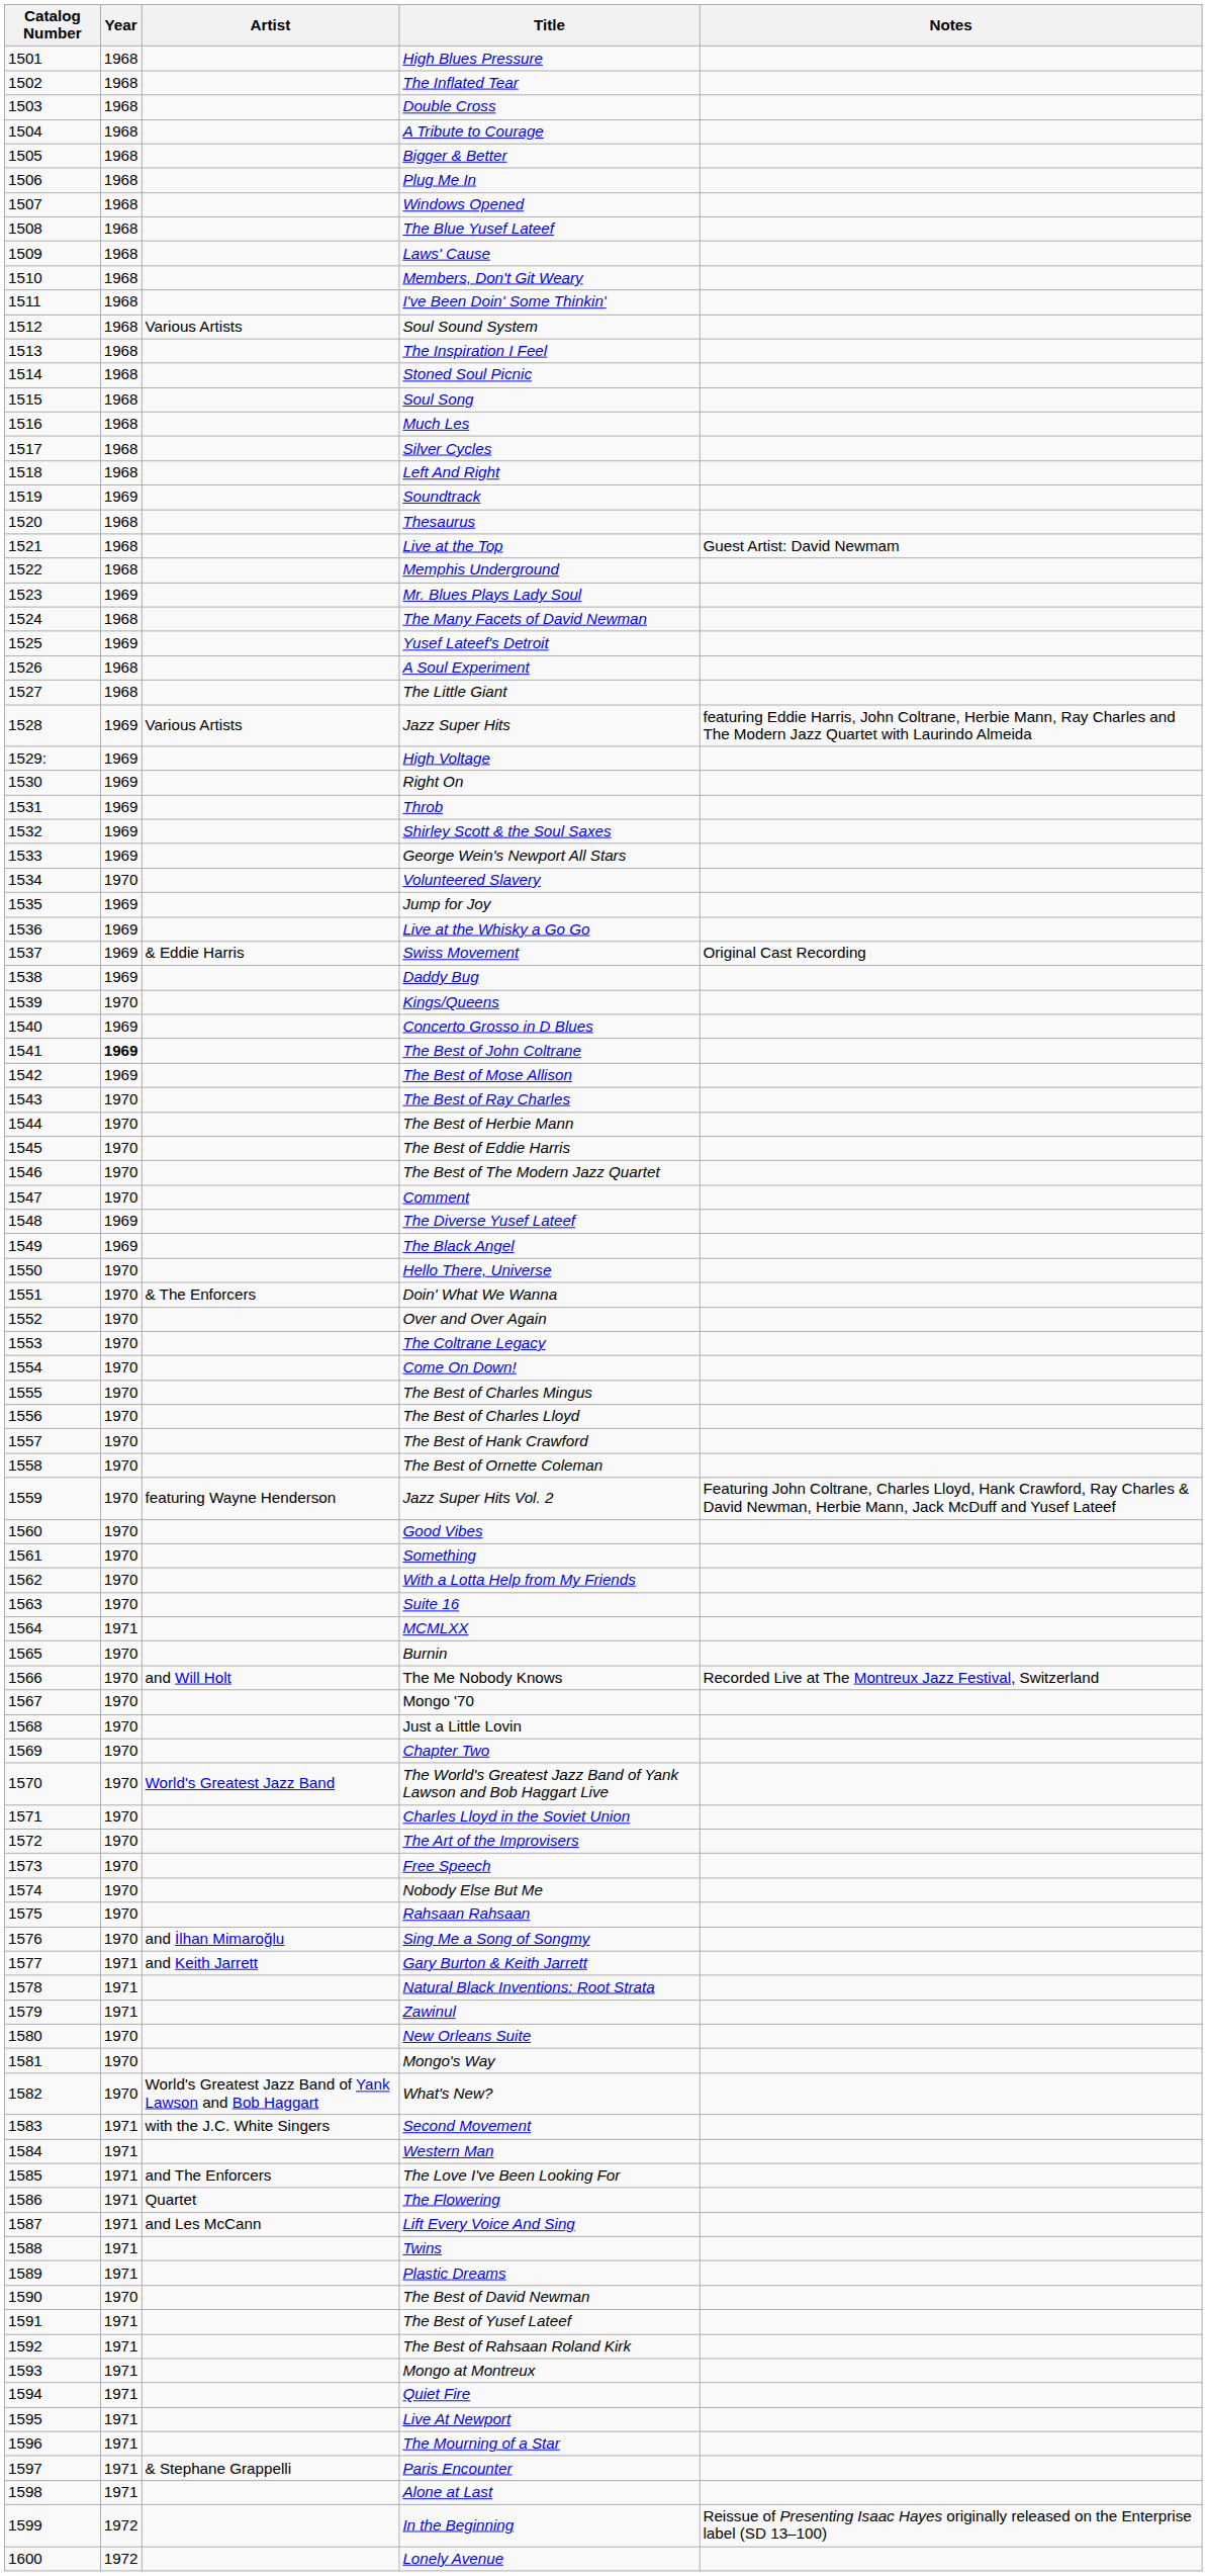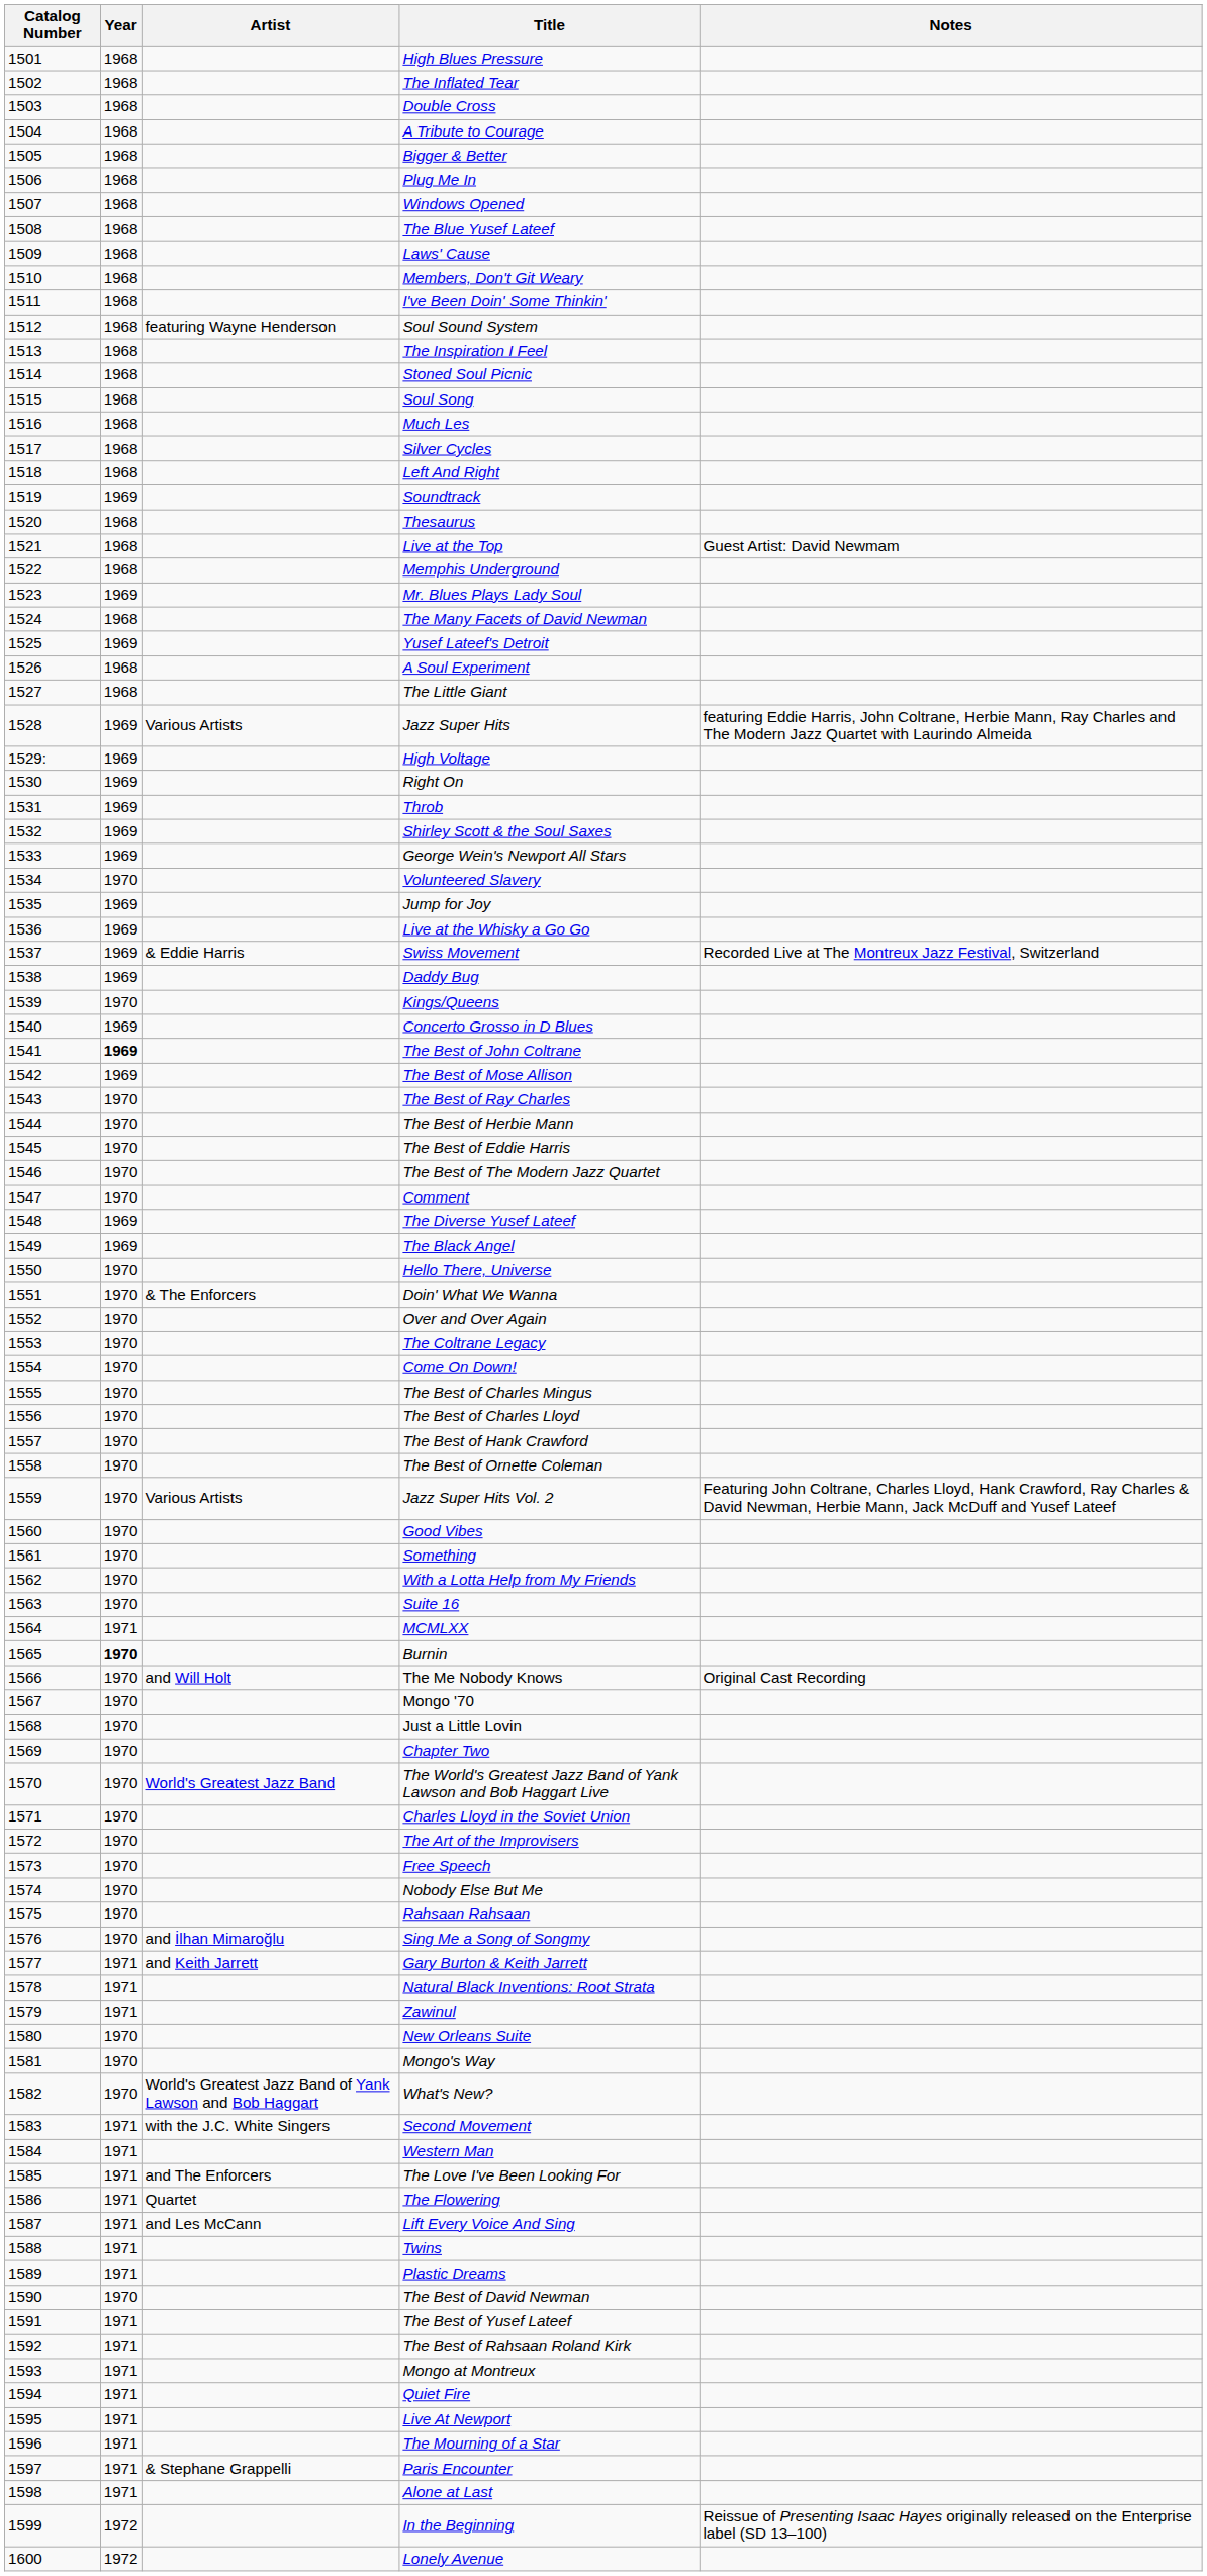Soul Sound System | Artist: Various Artists -> featuring Wayne Henderson
Swiss Movement | Notes: Original Cast Recording -> Recorded Live at The Montreux Jazz Festival, Switzerland
Jazz Super Hits Vol. 2 | Artist: featuring Wayne Henderson -> Various Artists
Burnin | Year: normal -> bold
The Me Nobody Knows | Notes: Recorded Live at The Montreux Jazz Festival, Switzerland -> Original Cast Recording
